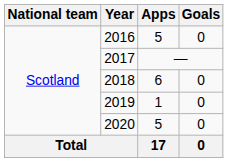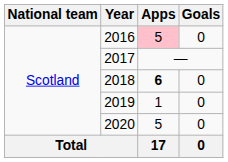2016 | Apps: no background -> pink background
2018 | Apps: normal -> bold
